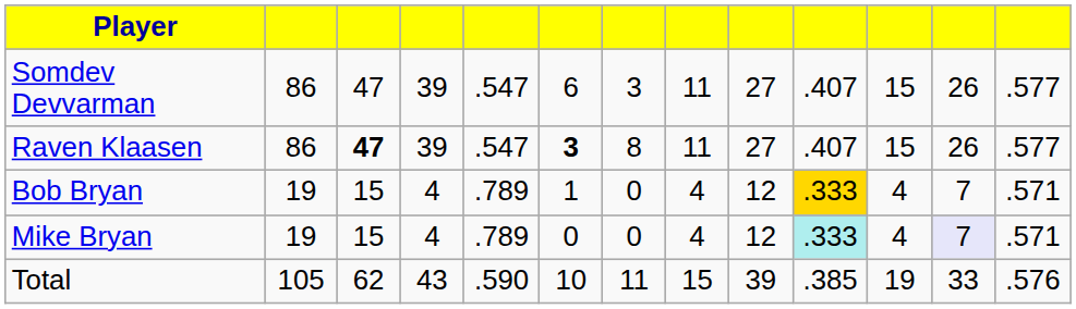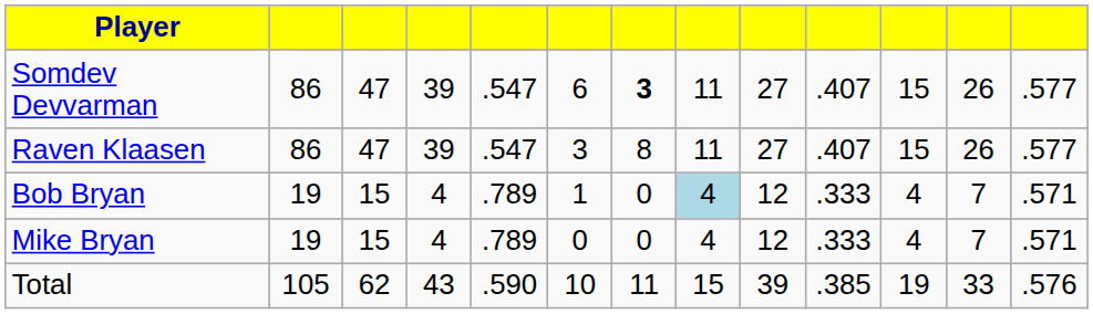Somdev Devvarman | column 7: normal -> bold
Raven Klaasen | column 3: bold -> normal
Raven Klaasen | column 6: bold -> normal
Bob Bryan | column 8: no background -> lightblue background
Bob Bryan | column 10: gold background -> no background
Mike Bryan | column 10: paleturquoise background -> no background
Mike Bryan | column 12: lavender background -> no background
